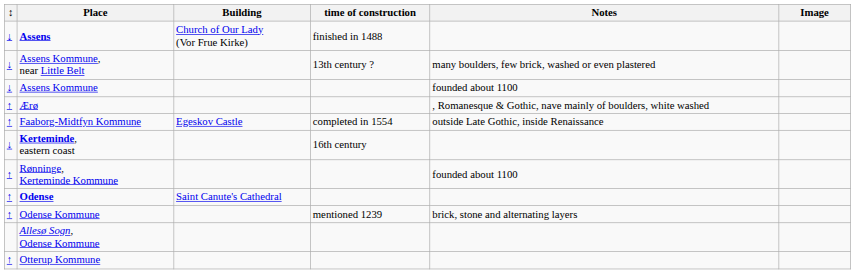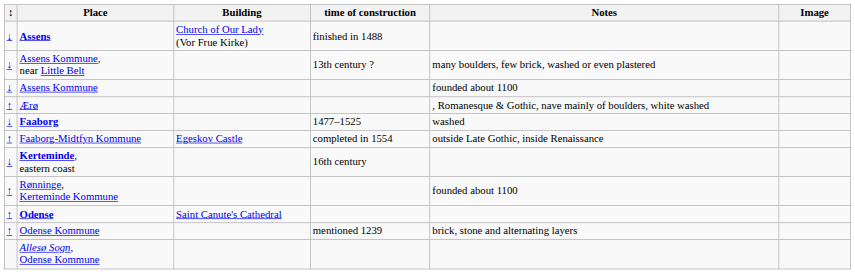+ row: ↓ | Faaborg | 1477–1525 | washed
- row: ↑ | Otterup Kommune
